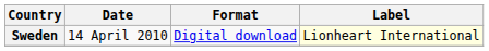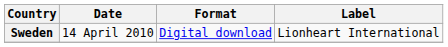Sweden | Label: lightyellow background -> no background
